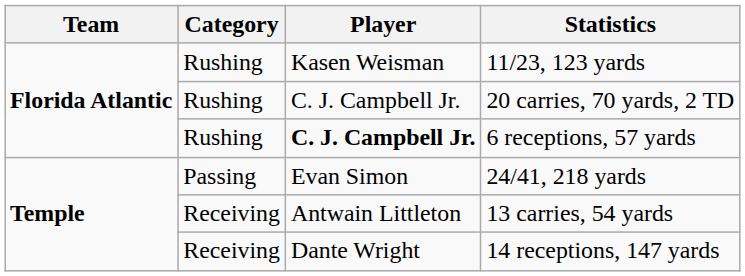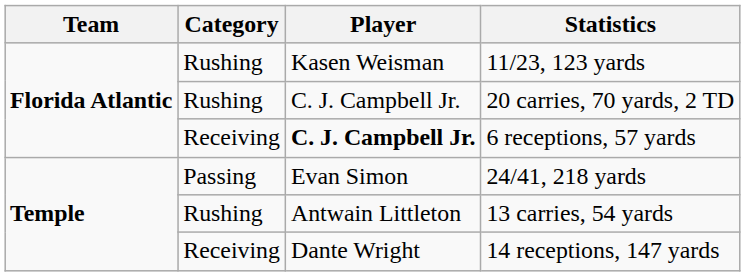6 receptions, 57 yards | Category: Rushing -> Receiving
13 carries, 54 yards | Category: Receiving -> Rushing
